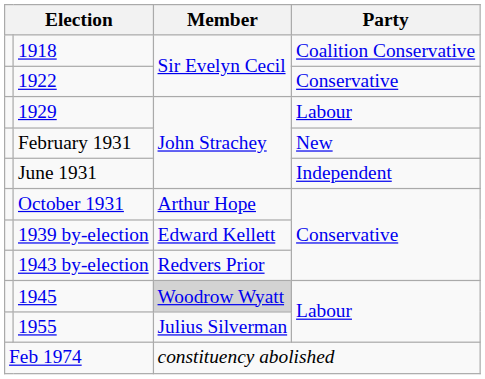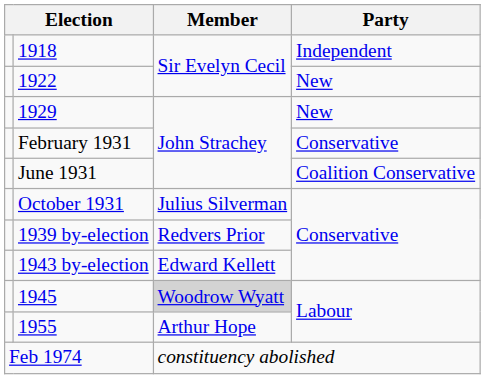1918 | Party: Coalition Conservative -> Independent
1922 | Party: Conservative -> New
1929 | Party: Labour -> New
February 1931 | Party: New -> Conservative
June 1931 | Party: Independent -> Coalition Conservative
October 1931 | Member: Arthur Hope -> Julius Silverman
1939 by-election | Member: Edward Kellett -> Redvers Prior
1943 by-election | Member: Redvers Prior -> Edward Kellett
1955 | Member: Julius Silverman -> Arthur Hope
